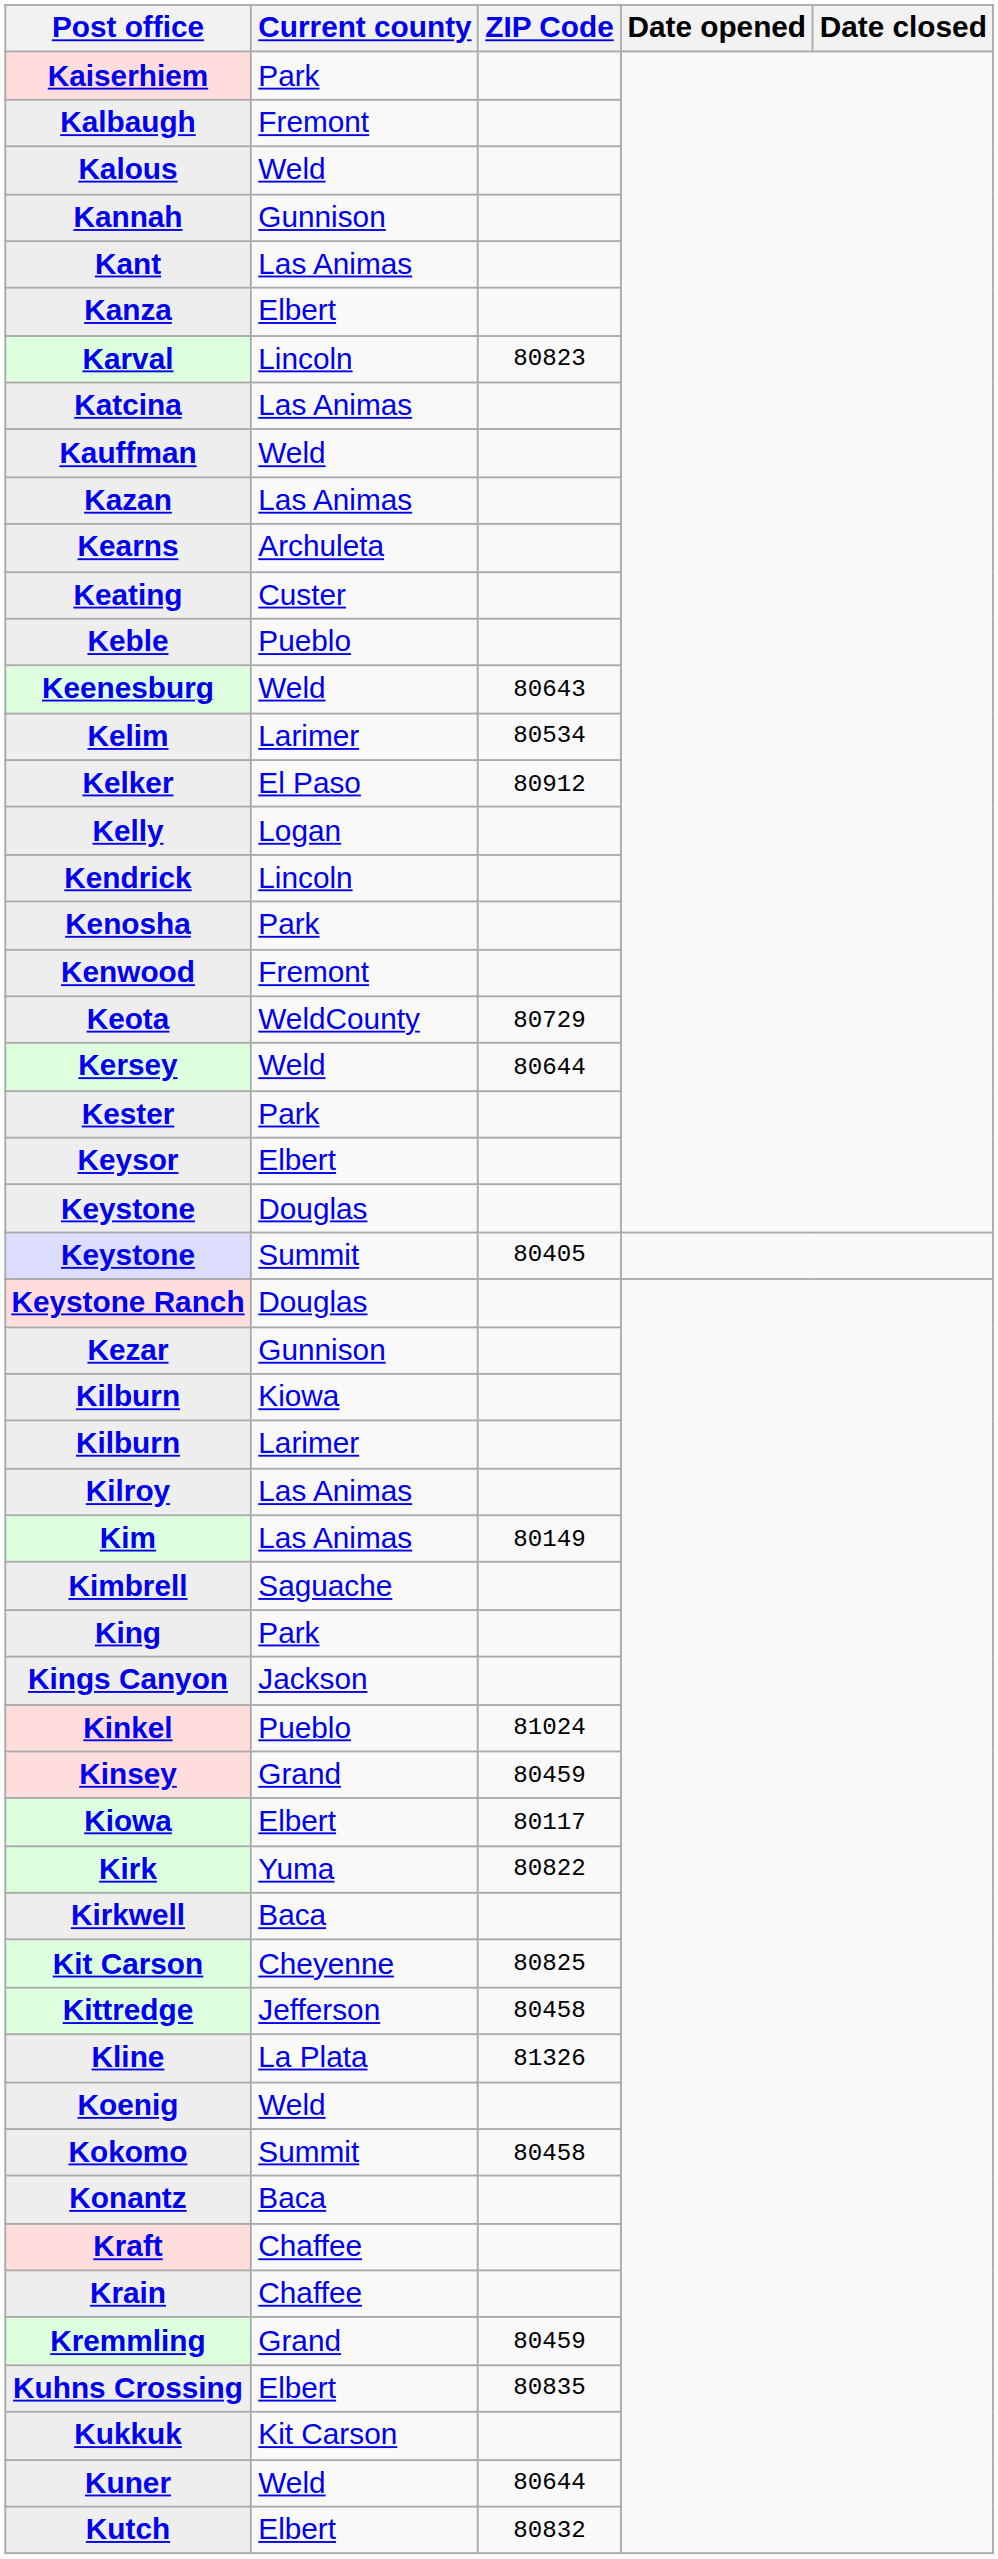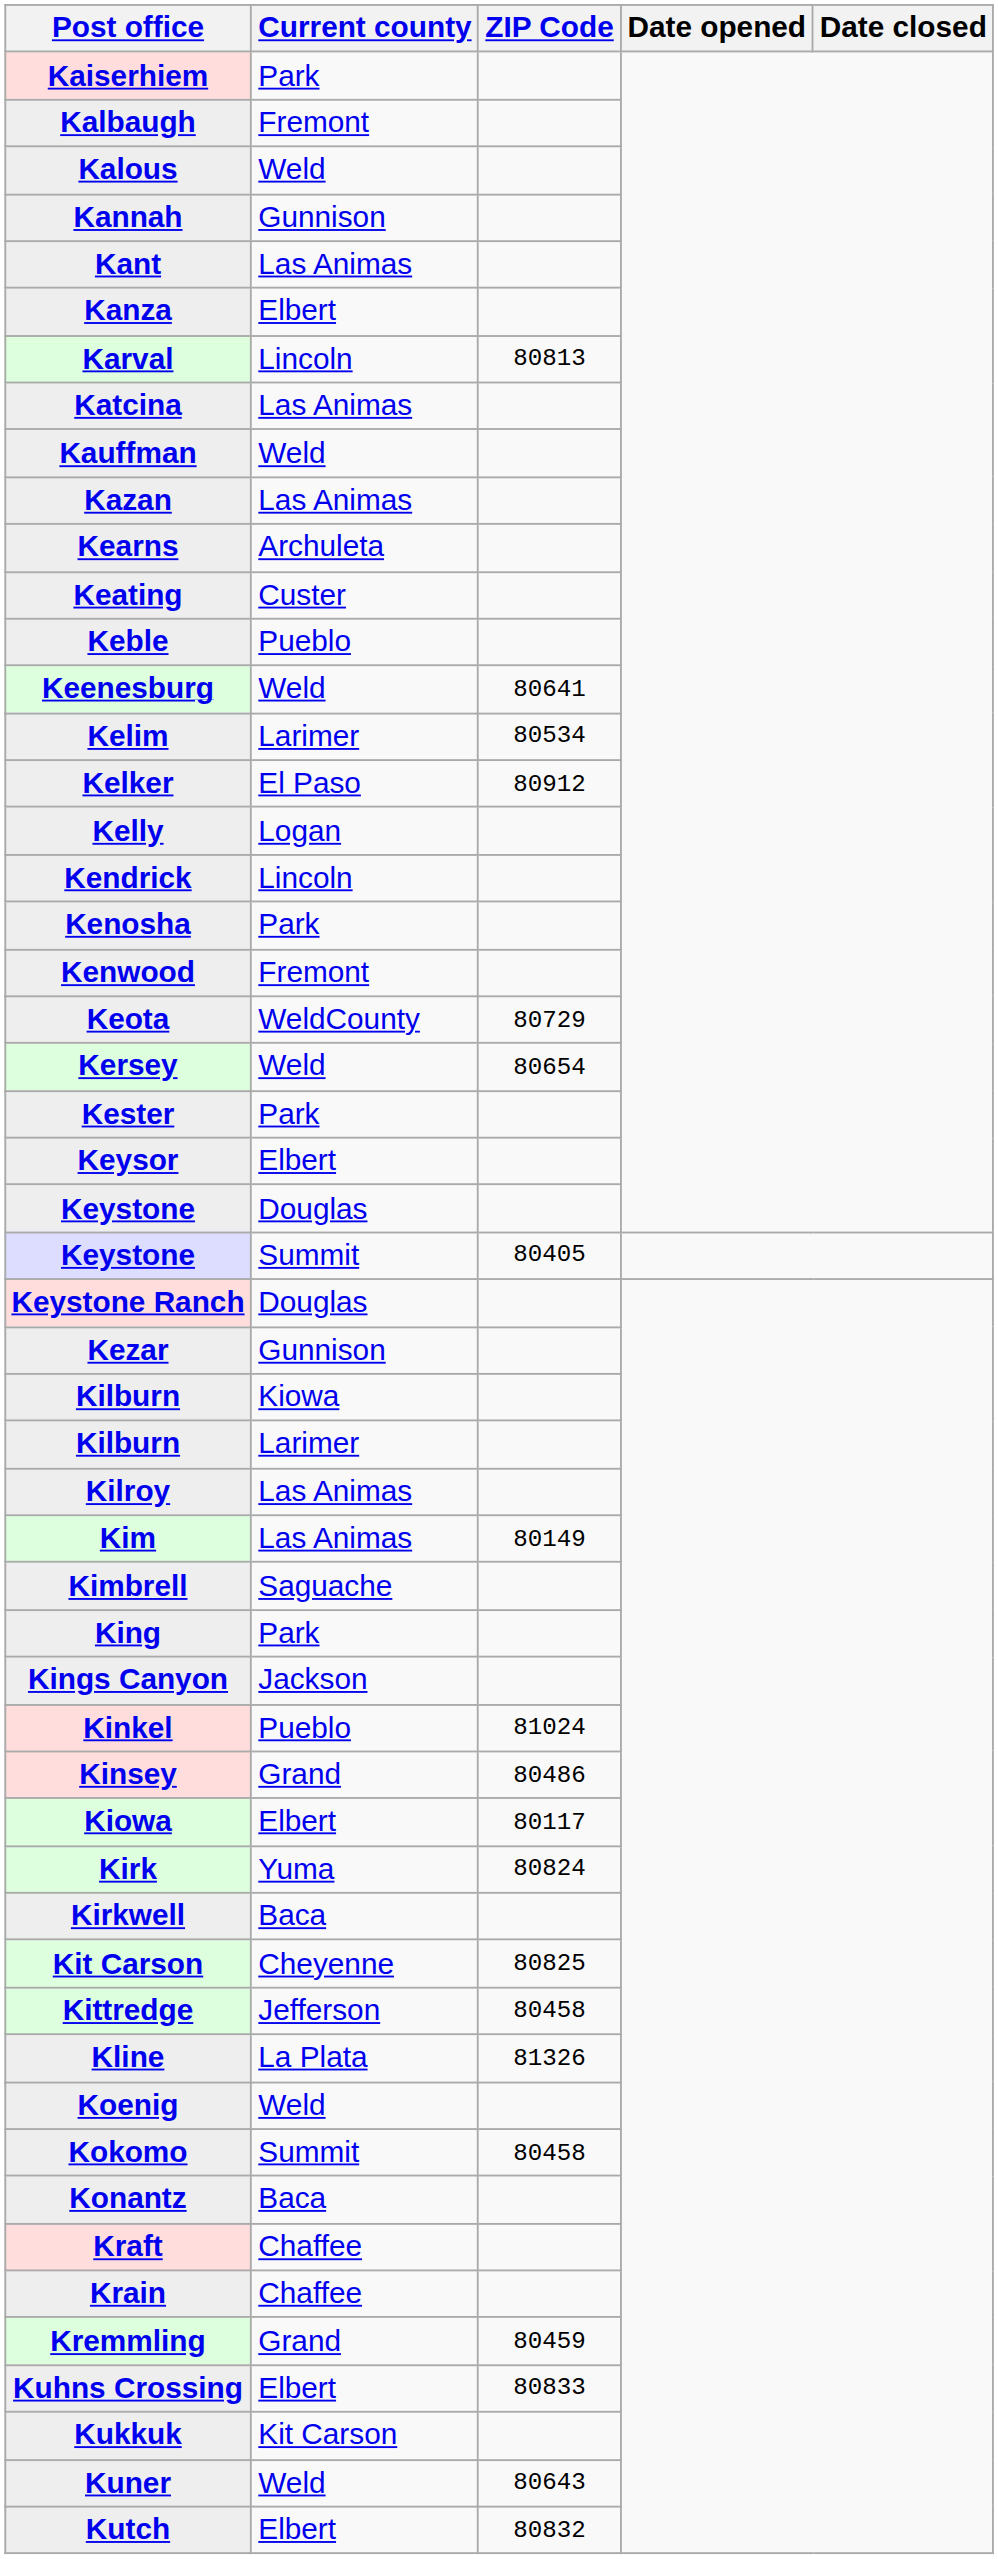Karval | ZIP Code: 80823 -> 80813
Keenesburg | ZIP Code: 80643 -> 80641
Kersey | ZIP Code: 80644 -> 80654
Kinsey | ZIP Code: 80459 -> 80486
Kirk | ZIP Code: 80822 -> 80824
Kuhns Crossing | ZIP Code: 80835 -> 80833
Kuner | ZIP Code: 80644 -> 80643
